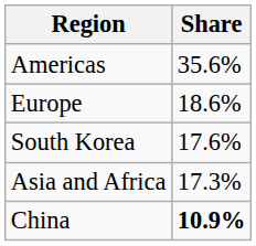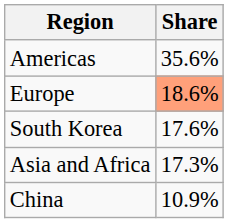Europe | Share: no background -> lightsalmon background
China | Share: bold -> normal
